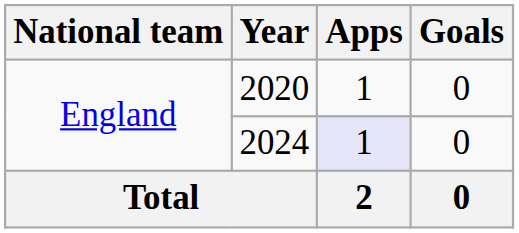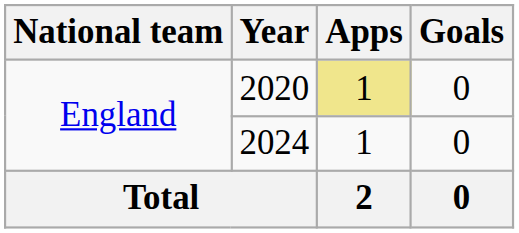2020 | Apps: no background -> khaki background
2024 | Apps: lavender background -> no background
